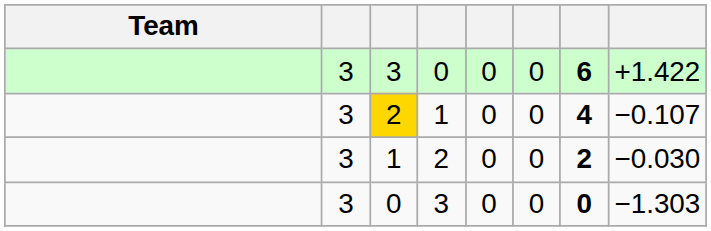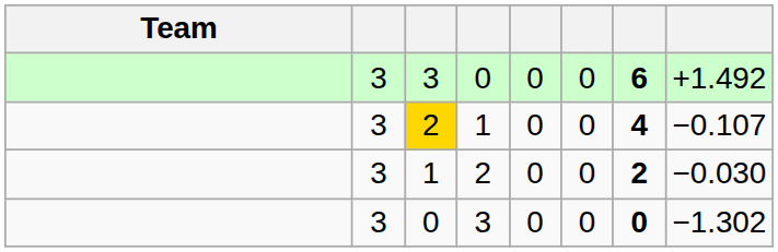row 2 | column 8: +1.422 -> +1.492
row 5 | column 8: −1.303 -> −1.302
